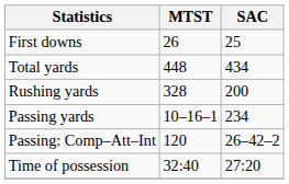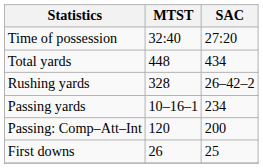rows swapped: First downs <-> Time of possession
Rushing yards | SAC: 200 -> 26–42–2
Passing: Comp–Att–Int | SAC: 26–42–2 -> 200
